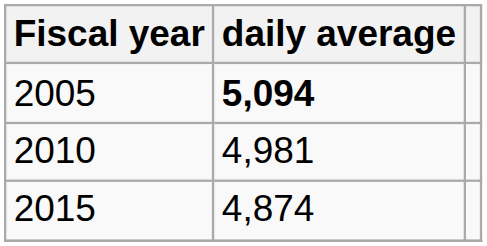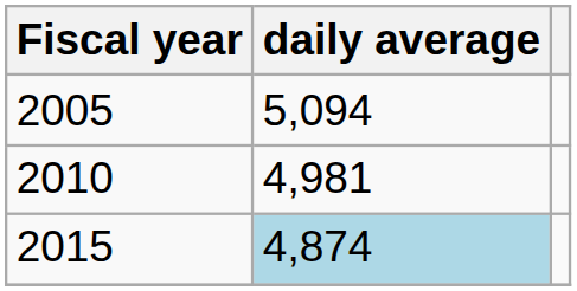2005 | daily average: bold -> normal
2015 | daily average: no background -> lightblue background
